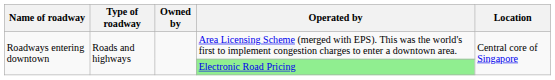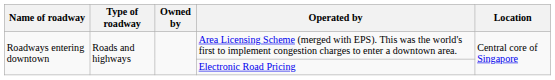Electronic Road Pricing | Operated by: lightgreen background -> no background
